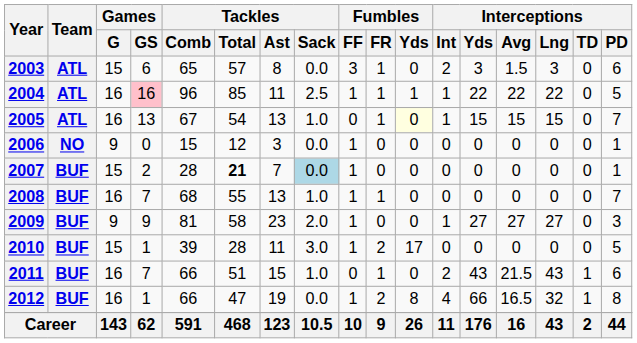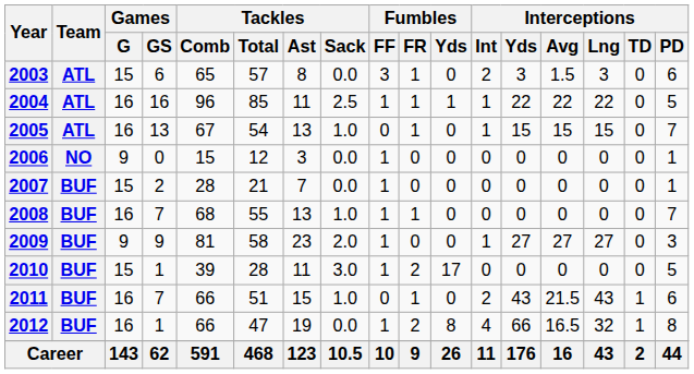2004 | Games / GS: pink background -> no background
2005 | Fumbles / Yds: lightyellow background -> no background
2007 | Tackles / Total: bold -> normal
2007 | Tackles / Sack: lightblue background -> no background
